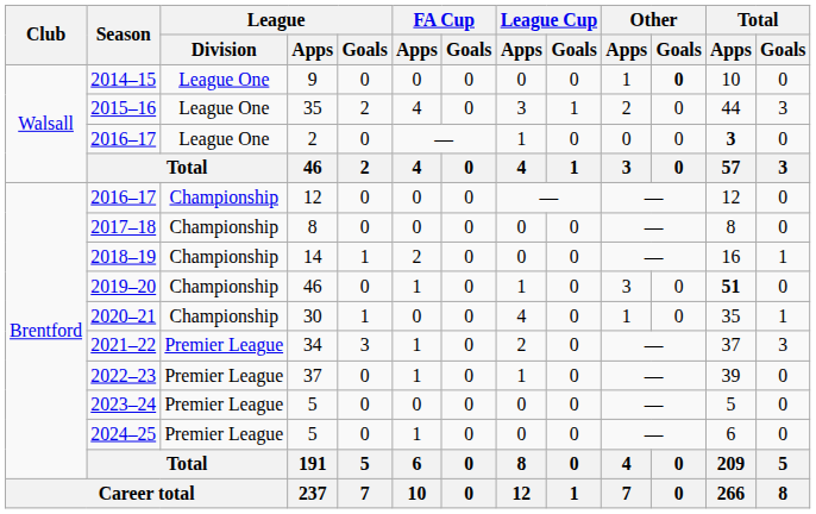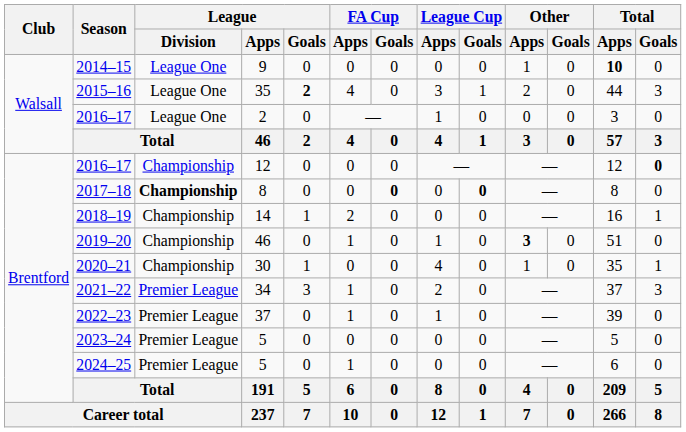2014–15 | Other / Goals: bold -> normal
2014–15 | Total / Apps: normal -> bold
2015–16 | League / Goals: normal -> bold
2016–17 / 2 | Total / Apps: bold -> normal
2016–17 / 12 | Total / Goals: normal -> bold
2017–18 | League / Division: normal -> bold
2017–18 | FA Cup / Goals: normal -> bold
2017–18 | League Cup / Goals: normal -> bold
2019–20 | Other / Apps: normal -> bold
2019–20 | Total / Apps: bold -> normal
